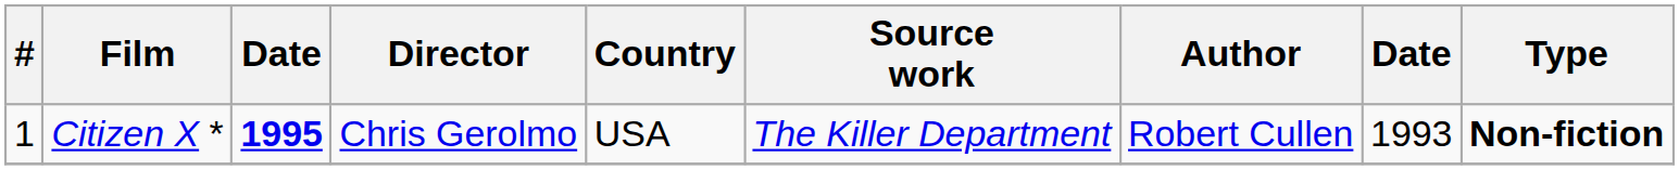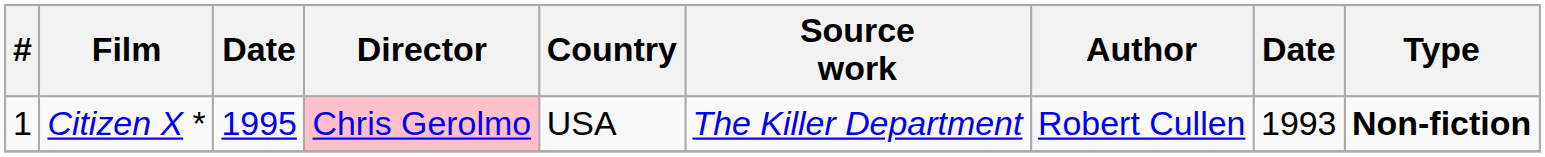Citizen X * | column 3: bold -> normal
Citizen X * | Director: no background -> pink background
